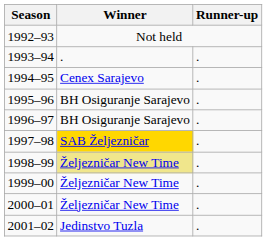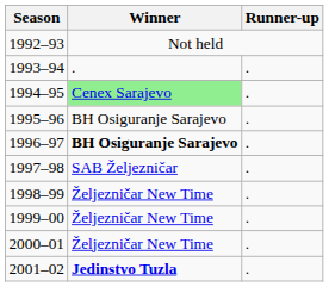1994–95 | Winner: no background -> lightgreen background
1996–97 | Winner: normal -> bold
1997–98 | Winner: gold background -> no background
1998–99 | Winner: khaki background -> no background
2001–02 | Winner: normal -> bold
